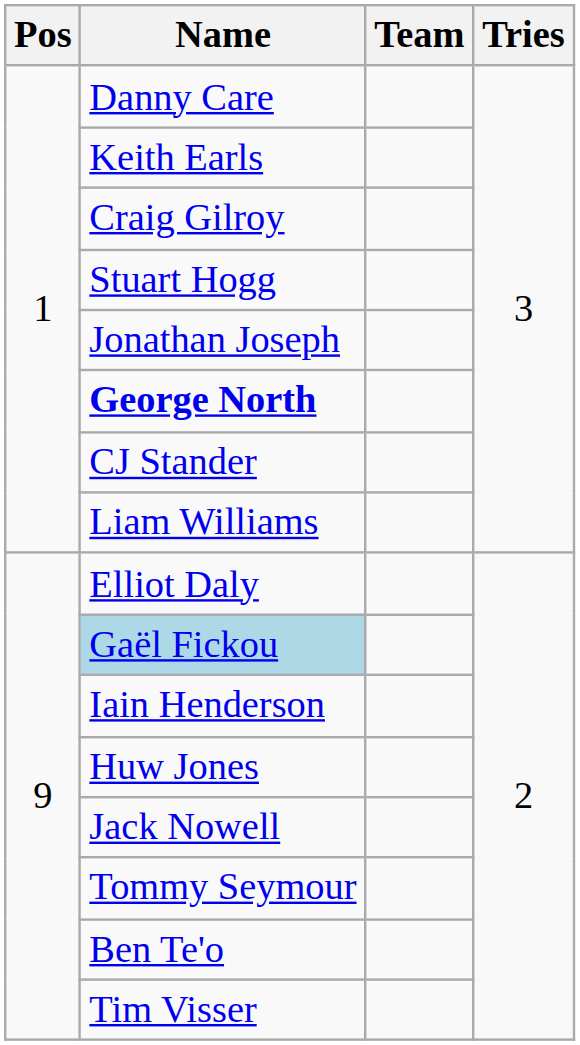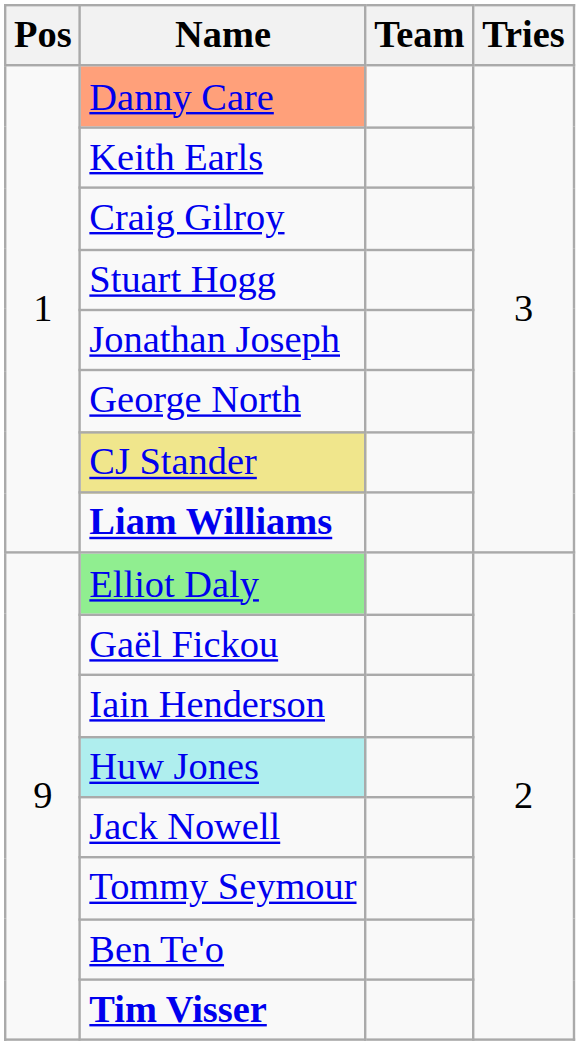Danny Care | Name: no background -> lightsalmon background
George North | Name: bold -> normal
CJ Stander | Name: no background -> khaki background
Liam Williams | Name: normal -> bold
Elliot Daly | Name: no background -> lightgreen background
Gaël Fickou | Name: lightblue background -> no background
Huw Jones | Name: no background -> paleturquoise background
Tim Visser | Name: normal -> bold
